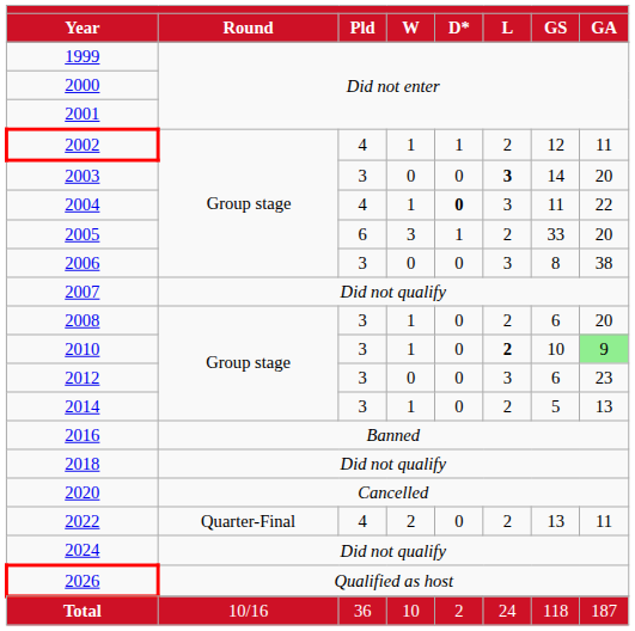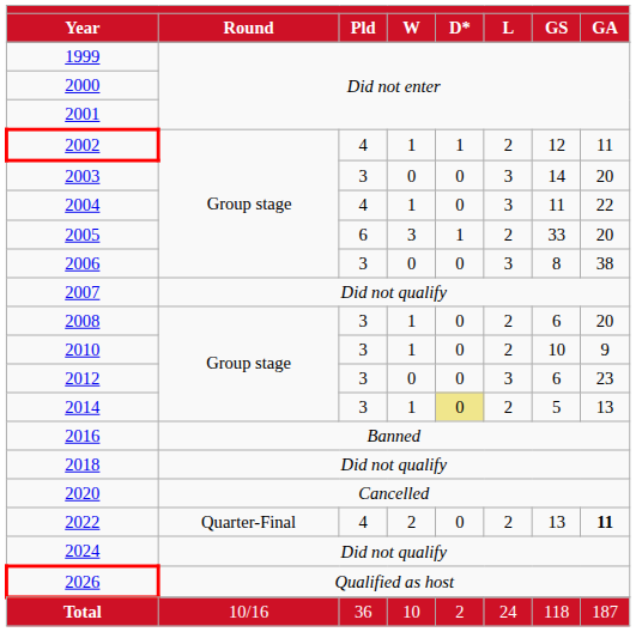2003 | L: bold -> normal
2004 | D*: bold -> normal
2010 | L: bold -> normal
2010 | GA: lightgreen background -> no background
2014 | D*: no background -> khaki background
2022 | GA: normal -> bold
